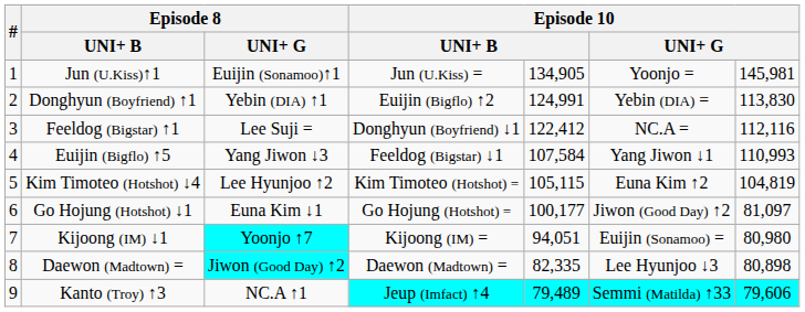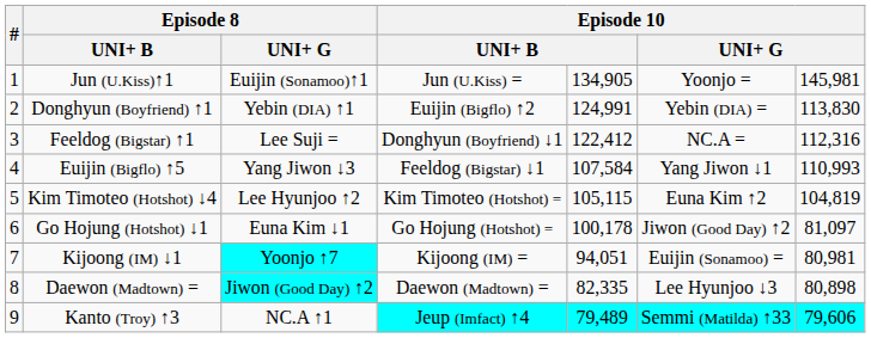Feeldog (Bigstar) ↑1 | column 7: 112,116 -> 112,316
Go Hojung (Hotshot) ↓1 | column 5: 100,177 -> 100,178
Kijoong (IM) ↓1 | column 7: 80,980 -> 80,981
